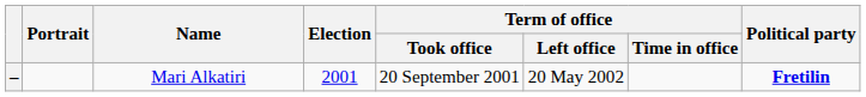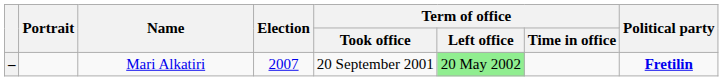– | Election: 2001 -> 2007
– | Term of office / Left office: no background -> lightgreen background
